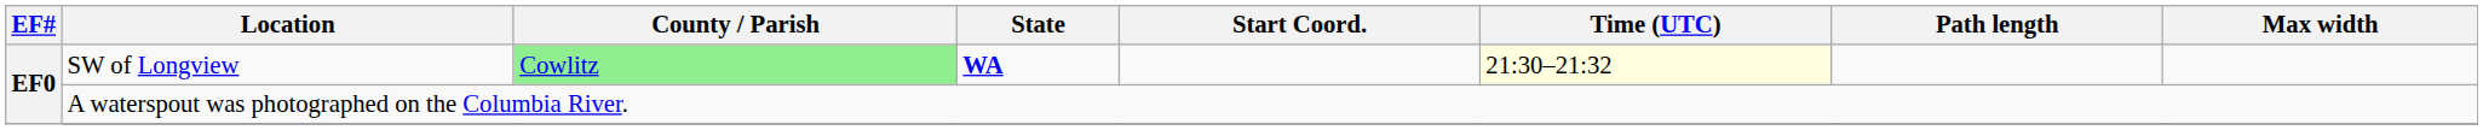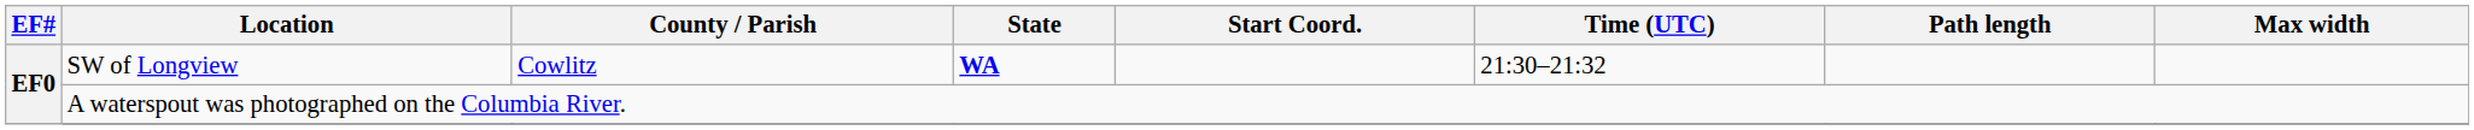SW of Longview | County / Parish: lightgreen background -> no background
SW of Longview | Time (UTC): lightyellow background -> no background
